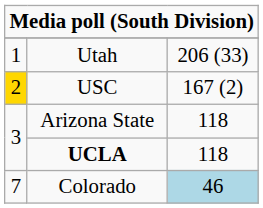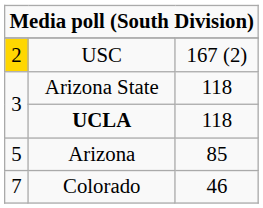- row: 1 | Utah | 206 (33)
+ row: 5 | Arizona | 85
Colorado | column 3: lightblue background -> no background
